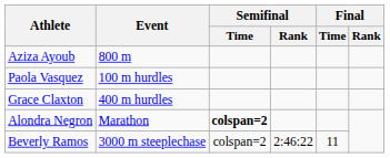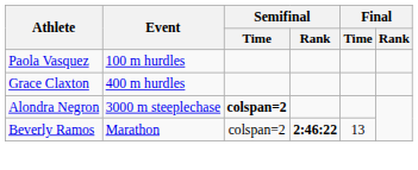- row: Aziza Ayoub | 800 m
Alondra Negron | Event: Marathon -> 3000 m steeplechase
Beverly Ramos | Event: 3000 m steeplechase -> Marathon
Beverly Ramos | Semifinal / Rank: normal -> bold
Beverly Ramos | Final / Time: 11 -> 13
